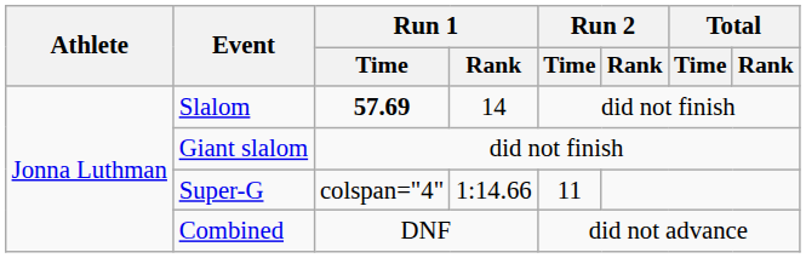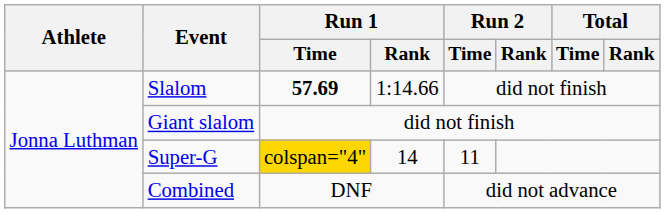Slalom | Run 1 / Rank: 14 -> 1:14.66
Super-G | Run 1 / Time: no background -> gold background
Super-G | Run 1 / Rank: 1:14.66 -> 14
